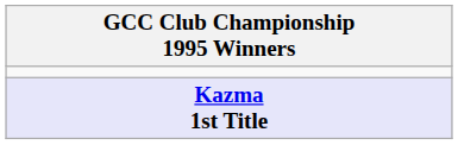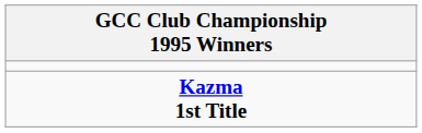row 3 | column 1: lavender background -> no background
